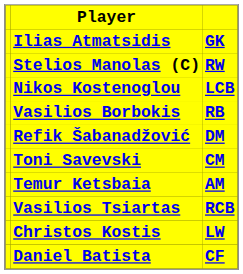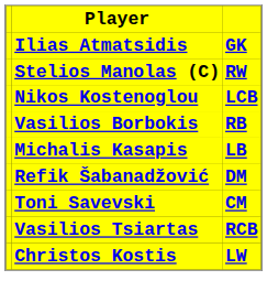+ row: Michalis Kasapis | LB
- row: Temur Ketsbaia | AM
- row: Daniel Batista | CF
